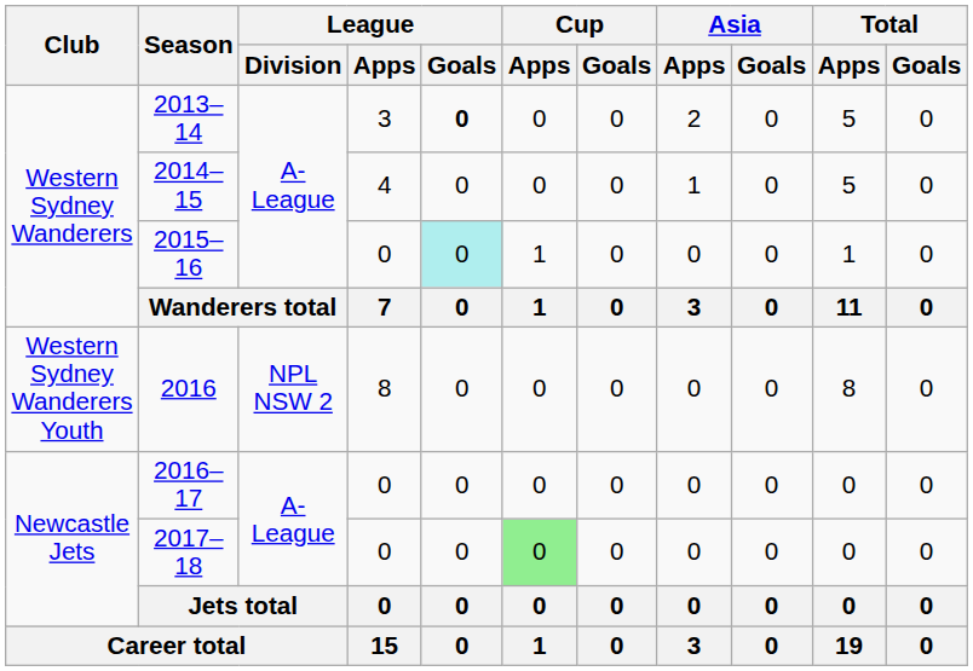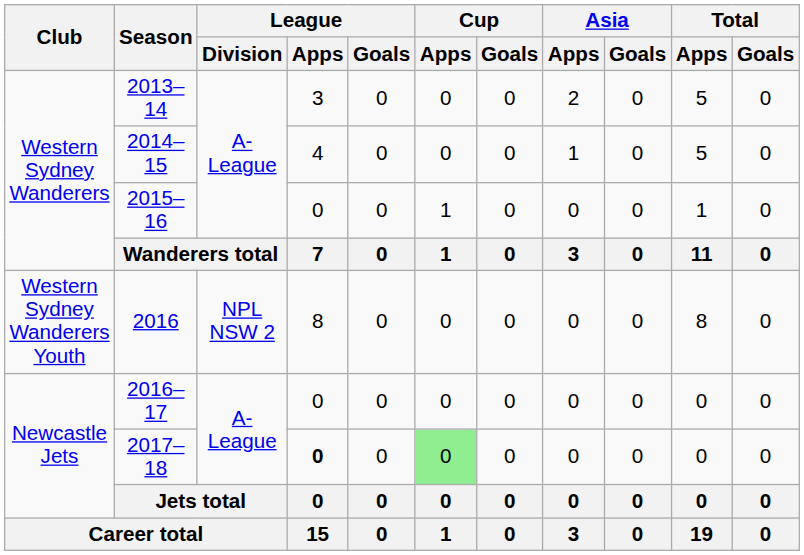2013–14 | League / Goals: bold -> normal
2015–16 | League / Goals: paleturquoise background -> no background
2017–18 | League / Apps: normal -> bold
